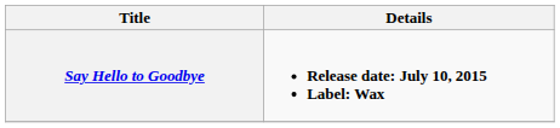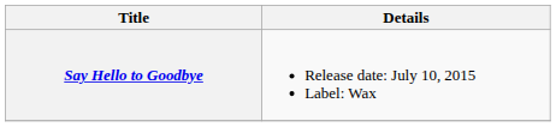Say Hello to Goodbye | Details: bold -> normal
